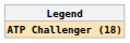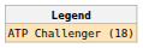row 2 | column 1: bold -> normal
